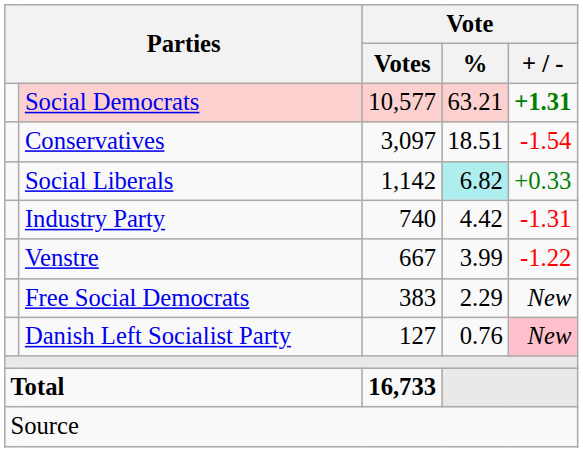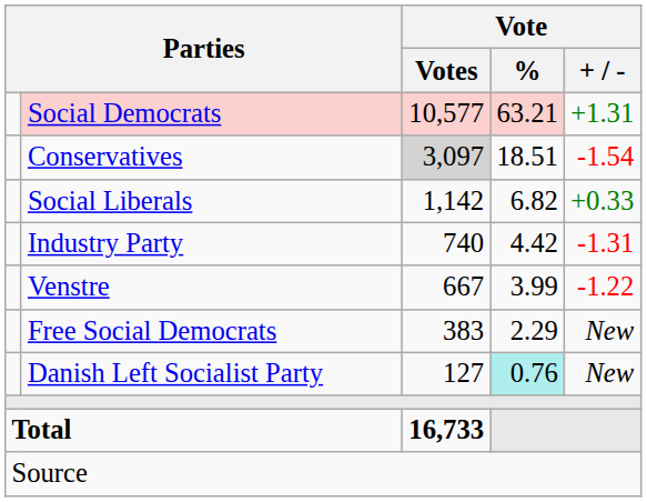Social Democrats | Vote / + / -: bold -> normal
Conservatives | Vote / Votes: no background -> lightgrey background
Social Liberals | Vote / %: paleturquoise background -> no background
Danish Left Socialist Party | Vote / %: no background -> paleturquoise background
Danish Left Socialist Party | Vote / + / -: pink background -> no background
